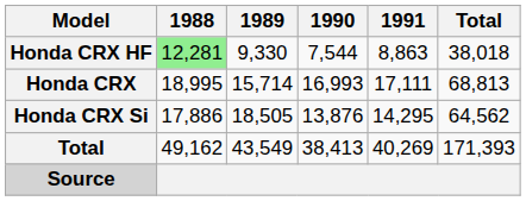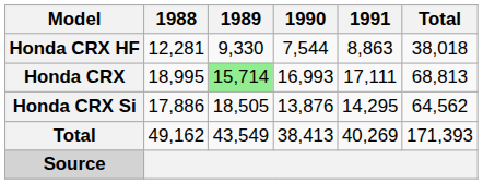Honda CRX HF | 1988: lightgreen background -> no background
Honda CRX | 1989: no background -> lightgreen background
